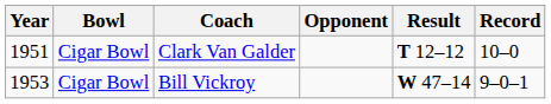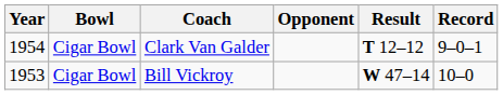Clark Van Galder | Year: 1951 -> 1954
Clark Van Galder | Record: 10–0 -> 9–0–1
Bill Vickroy | Record: 9–0–1 -> 10–0
